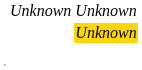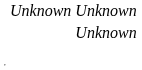row 2 | column 2: gold background -> no background
